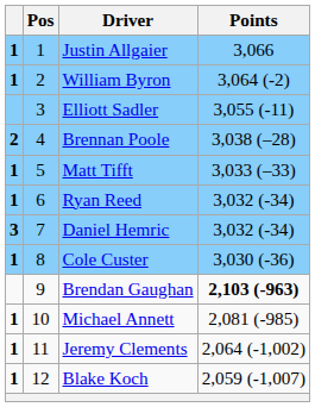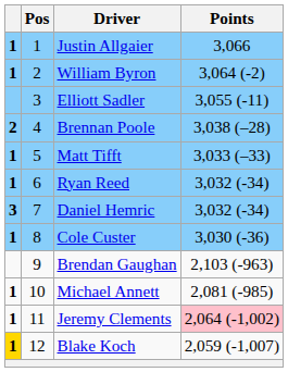Brendan Gaughan | Points: bold -> normal
Jeremy Clements | Points: no background -> pink background
Blake Koch | column 1: no background -> gold background
